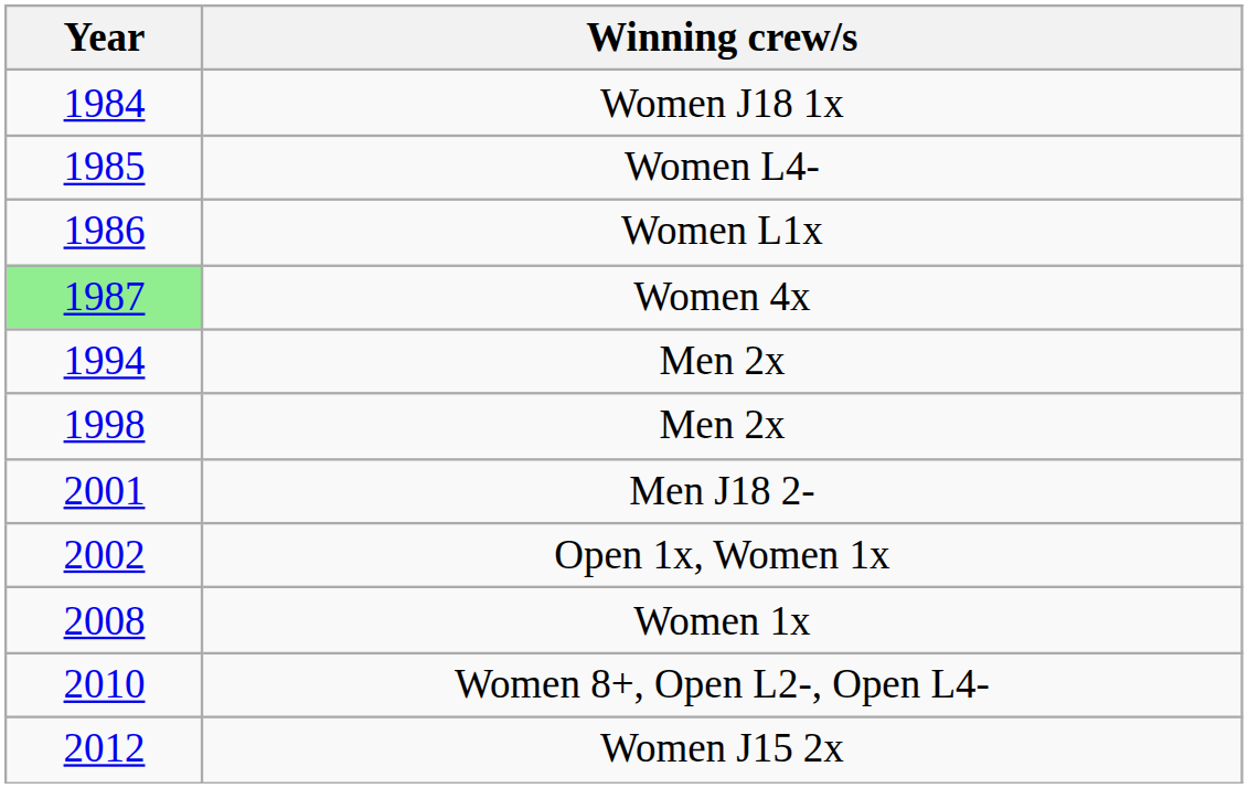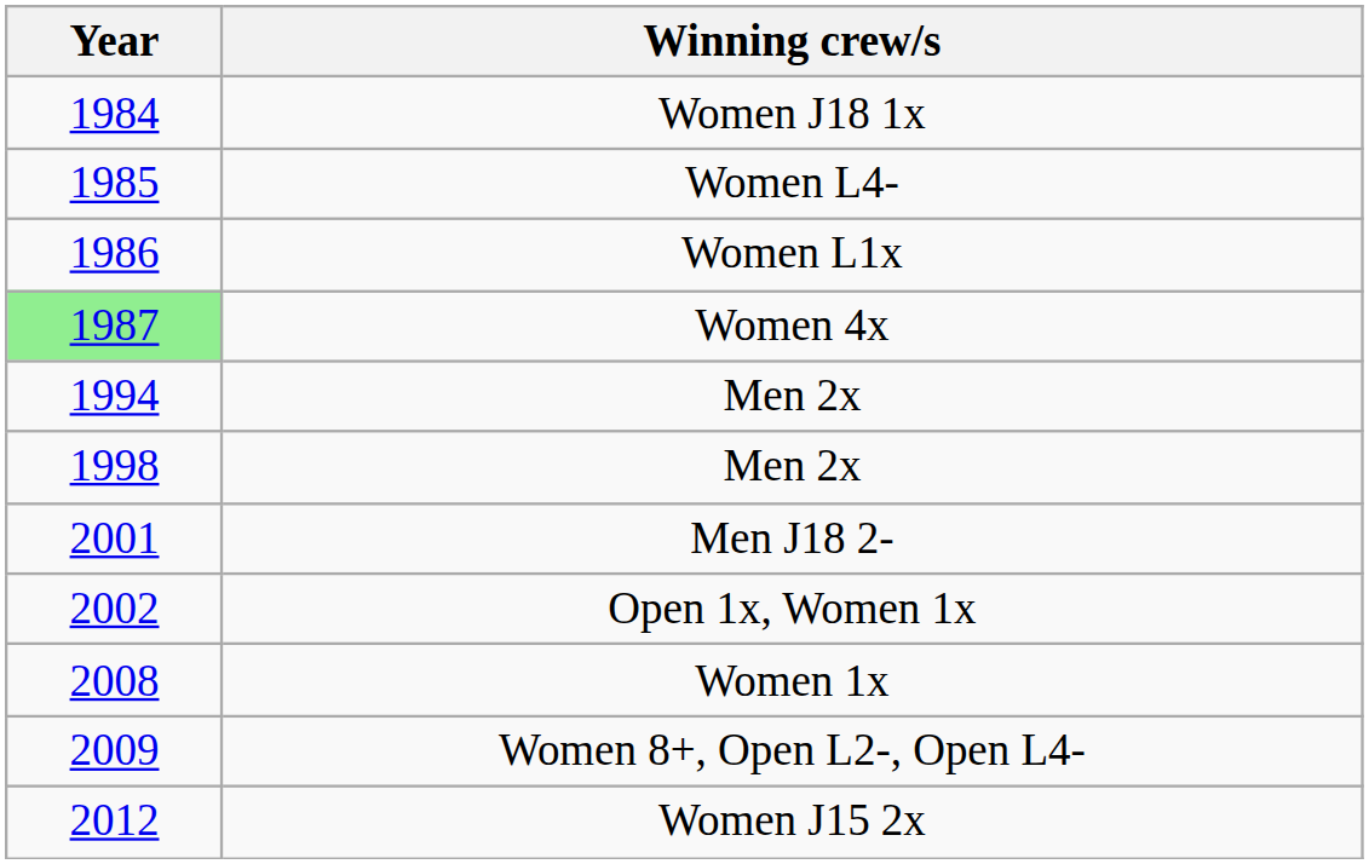row 11 | Year: 2010 -> 2009
